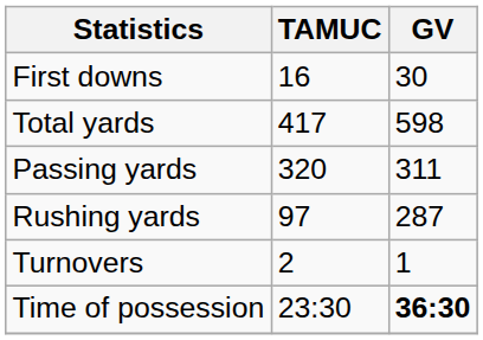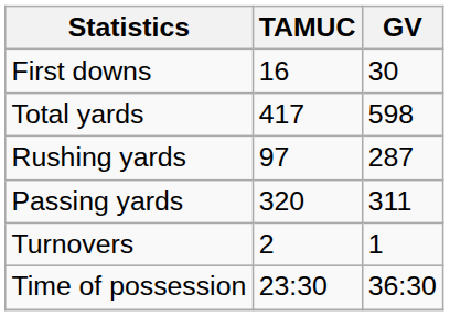rows swapped: Rushing yards <-> Passing yards
Time of possession | GV: bold -> normal
